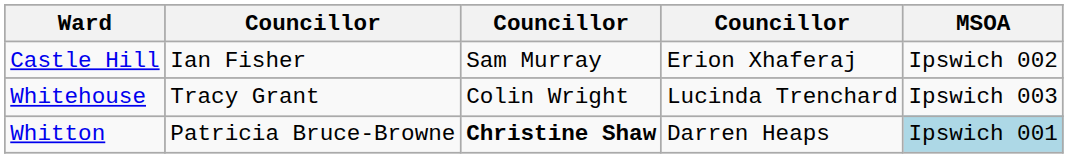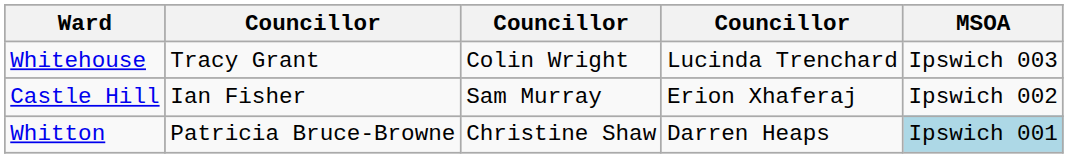rows swapped: Castle Hill <-> Whitehouse
Whitton | column 3: bold -> normal
